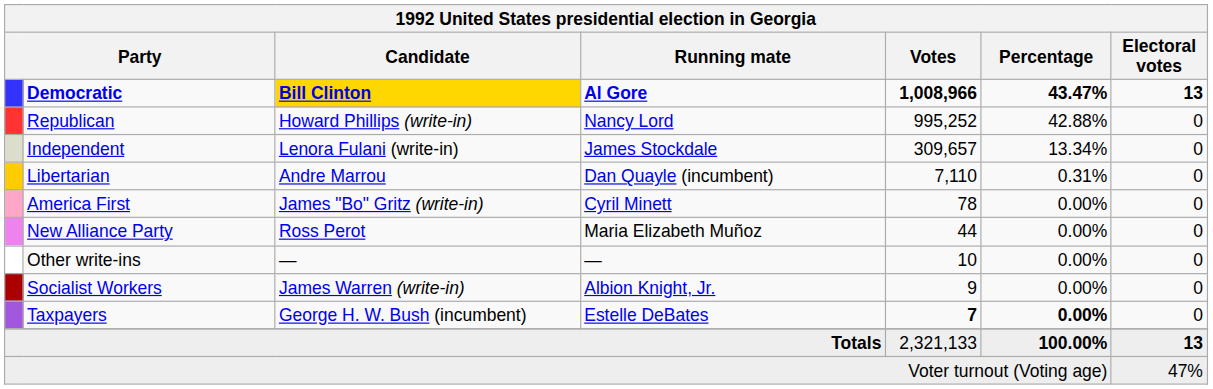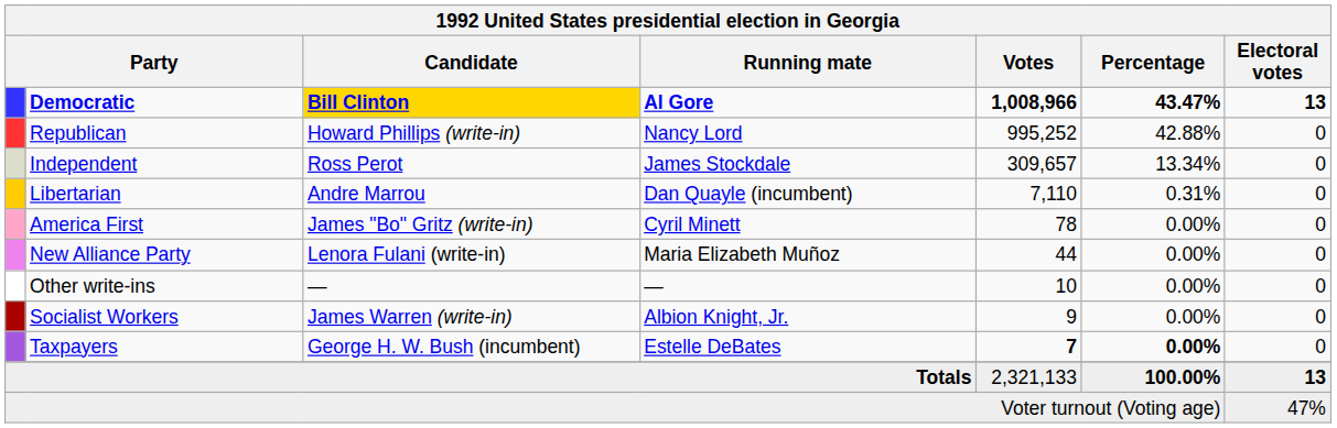Independent | Candidate: Lenora Fulani (write-in) -> Ross Perot
New Alliance Party | Candidate: Ross Perot -> Lenora Fulani (write-in)
